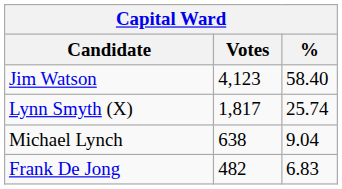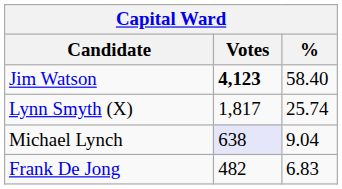Jim Watson | Votes: normal -> bold
Michael Lynch | Votes: no background -> lavender background
